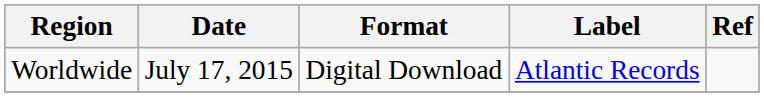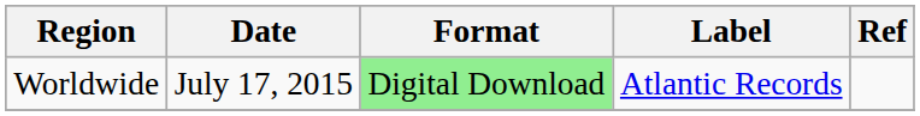Worldwide | Format: no background -> lightgreen background
